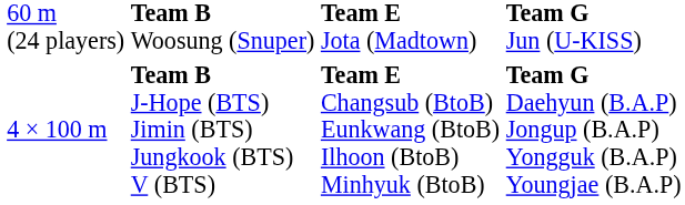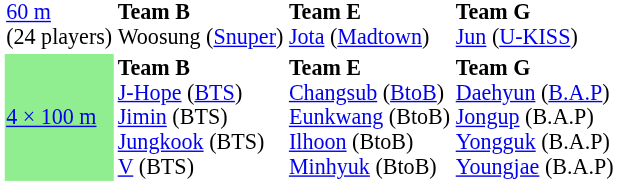Team B J-Hope (BTS) Jimin (BTS) Jungkook (BTS) V (BTS) | column 1: no background -> lightgreen background
